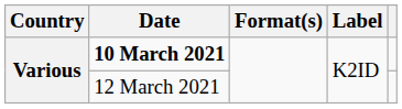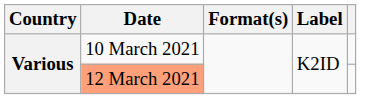10 March 2021 | Date: bold -> normal
12 March 2021 | Date: no background -> lightsalmon background
